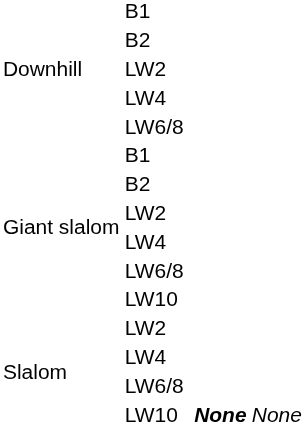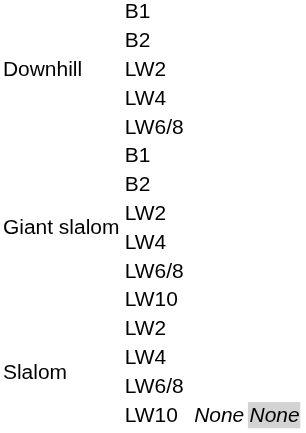Slalom / LW10 | column 3: bold -> normal
Slalom / LW10 | column 4: no background -> lightgrey background
